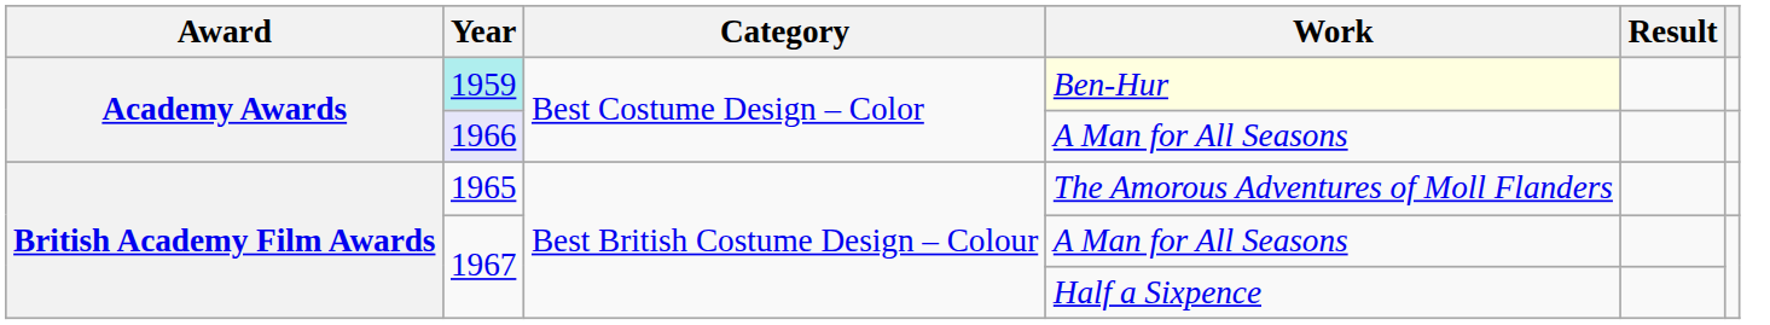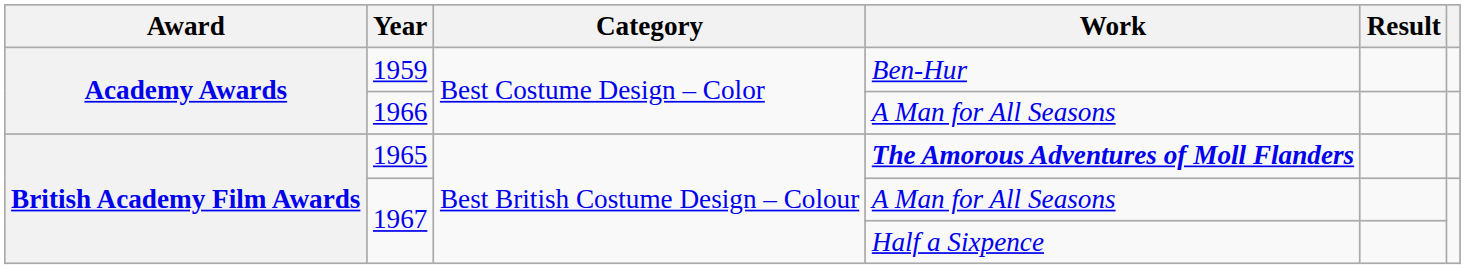1959 | Year: paleturquoise background -> no background
1959 | Work: lightyellow background -> no background
1966 | Year: lavender background -> no background
1965 | Work: normal -> bold
